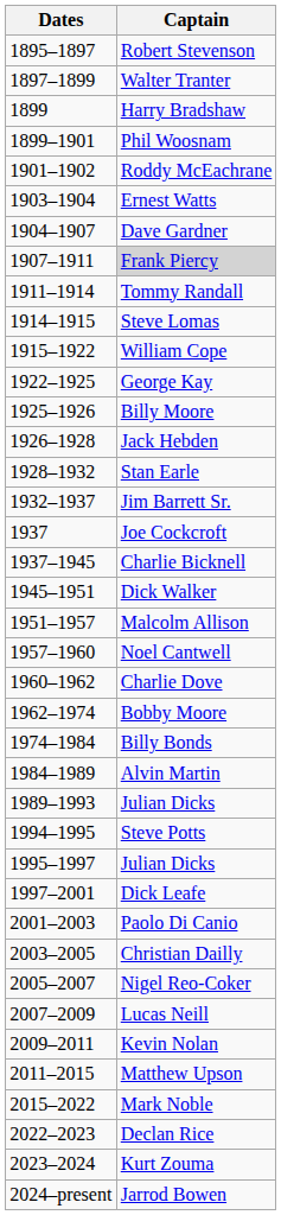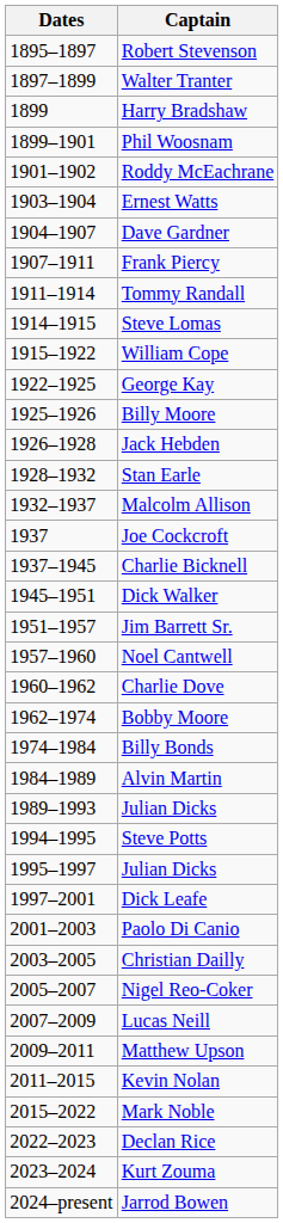row 9 | Captain: lightgrey background -> no background
row 17 | Captain: Jim Barrett Sr. -> Malcolm Allison
row 21 | Captain: Malcolm Allison -> Jim Barrett Sr.
row 35 | Captain: Kevin Nolan -> Matthew Upson
row 36 | Captain: Matthew Upson -> Kevin Nolan
